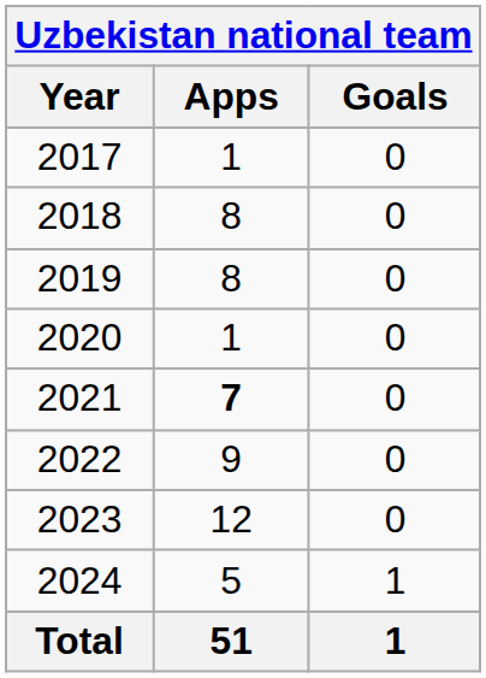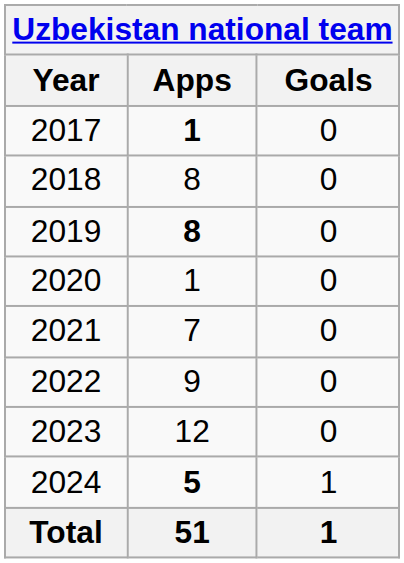2017 | Apps: normal -> bold
2019 | Apps: normal -> bold
2021 | Apps: bold -> normal
2024 | Apps: normal -> bold
